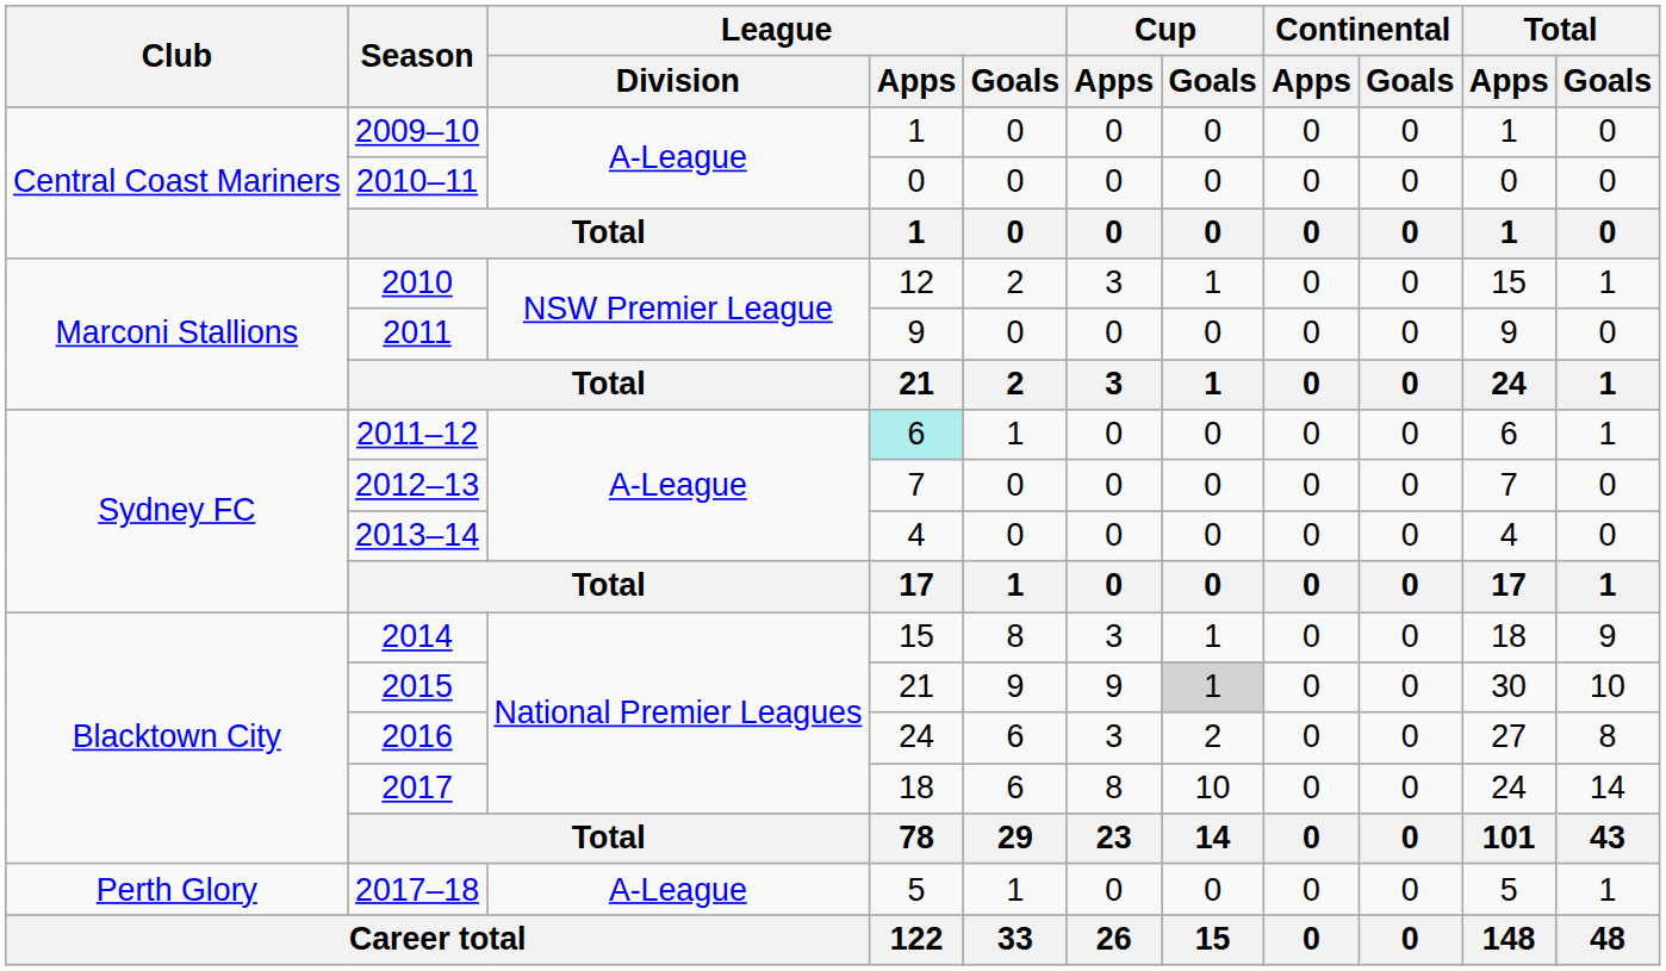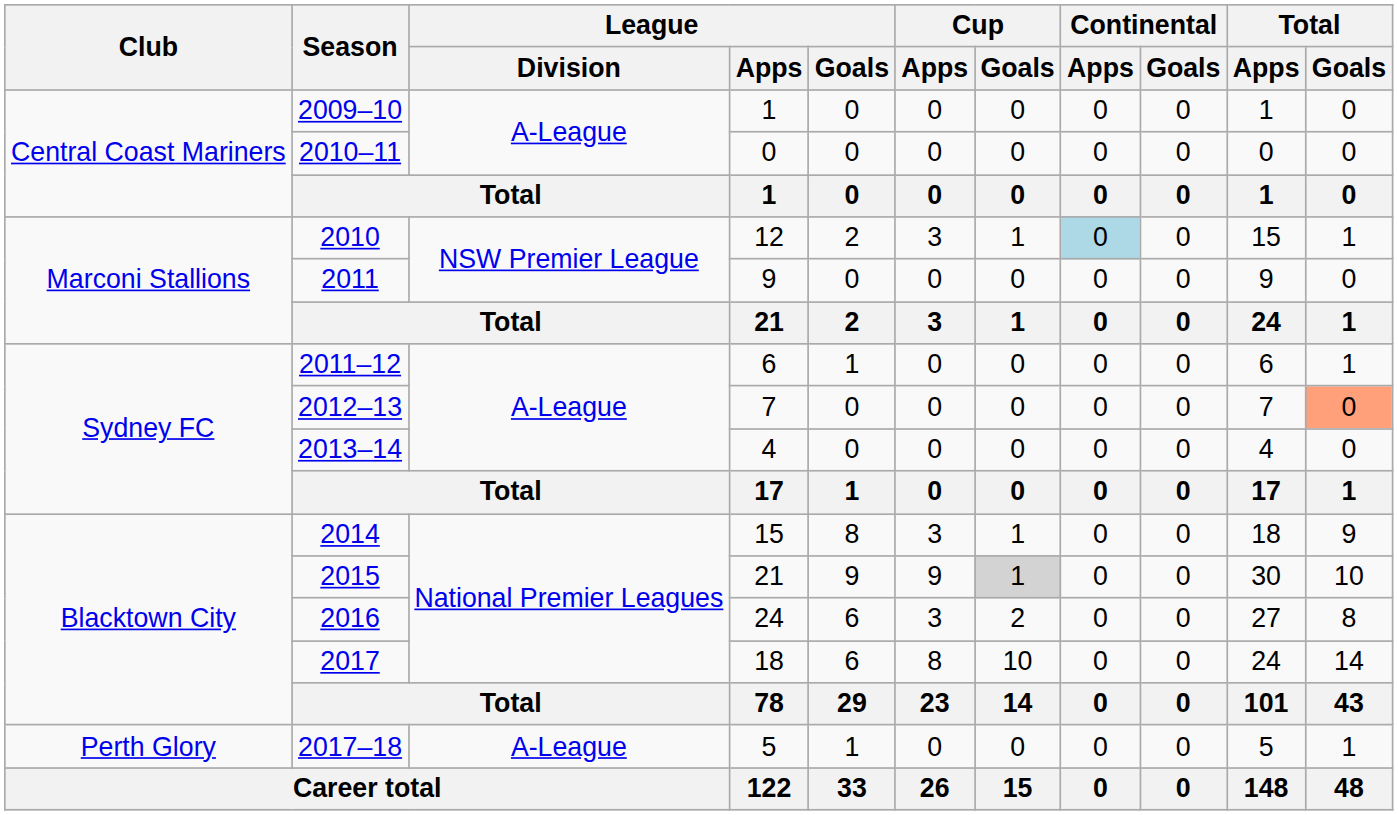2010 | Continental / Apps: no background -> lightblue background
2011–12 | League / Apps: paleturquoise background -> no background
2012–13 | Total / Goals: no background -> lightsalmon background
